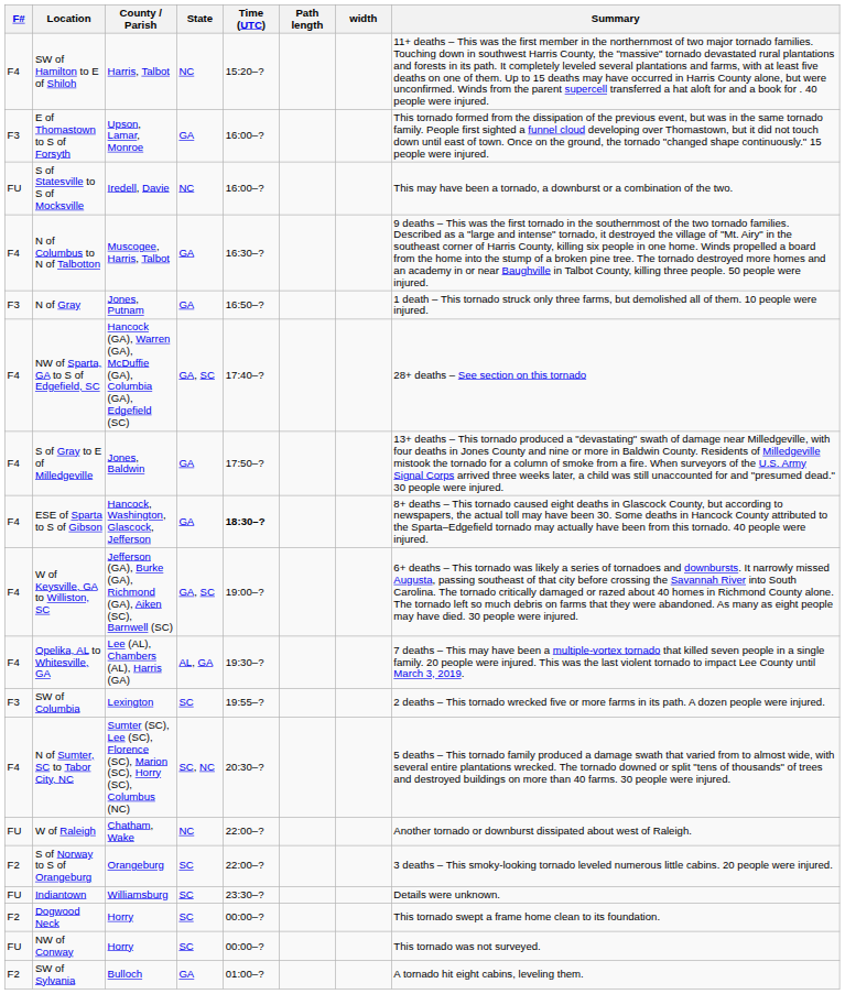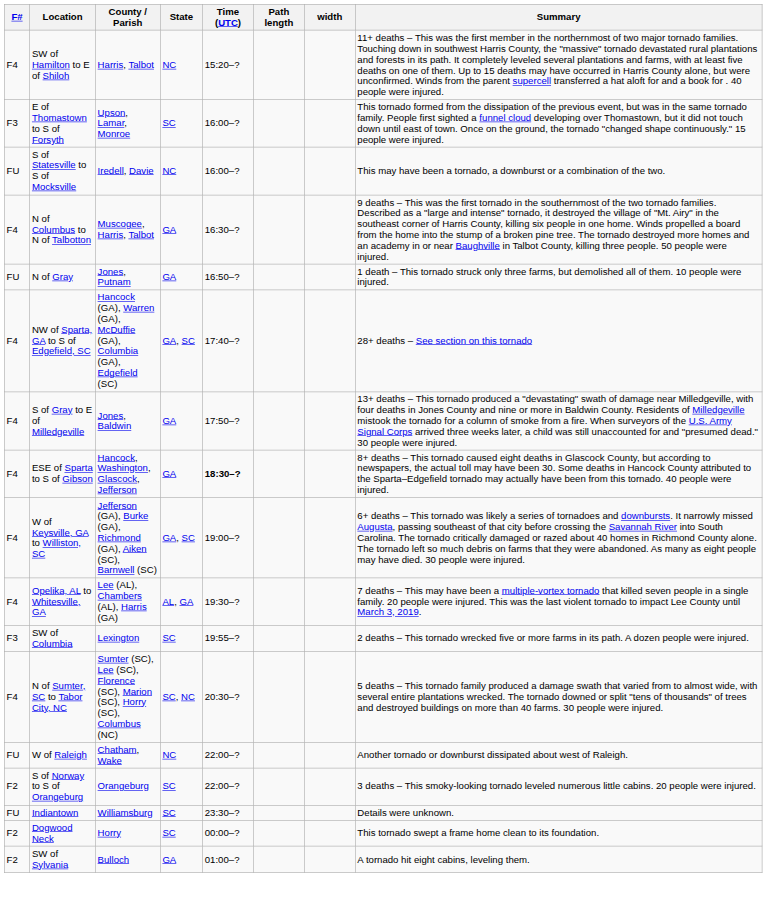E of Thomastown to S of Forsyth | State: GA -> SC
N of Gray | F#: F3 -> FU
- row: FU | NW of Conway | Horry | SC | 00:00–? | This tornado was not surveyed.
